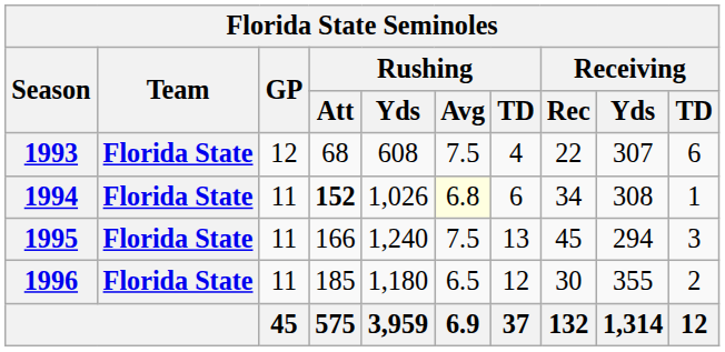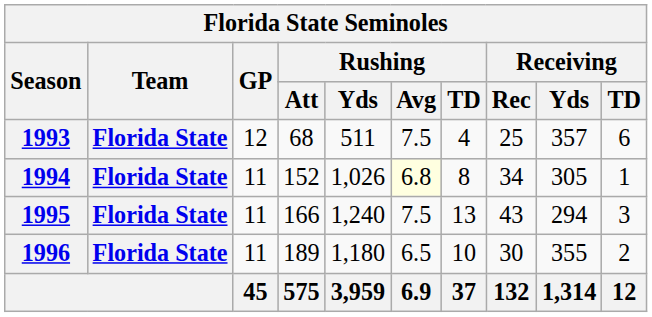1993 | Rushing / Yds: 608 -> 511
1993 | Receiving / Rec: 22 -> 25
1993 | Receiving / Yds: 307 -> 357
1994 | Rushing / Att: bold -> normal
1994 | Rushing / TD: 6 -> 8
1994 | Receiving / Yds: 308 -> 305
1995 | Receiving / Rec: 45 -> 43
1996 | Rushing / Att: 185 -> 189
1996 | Rushing / TD: 12 -> 10
